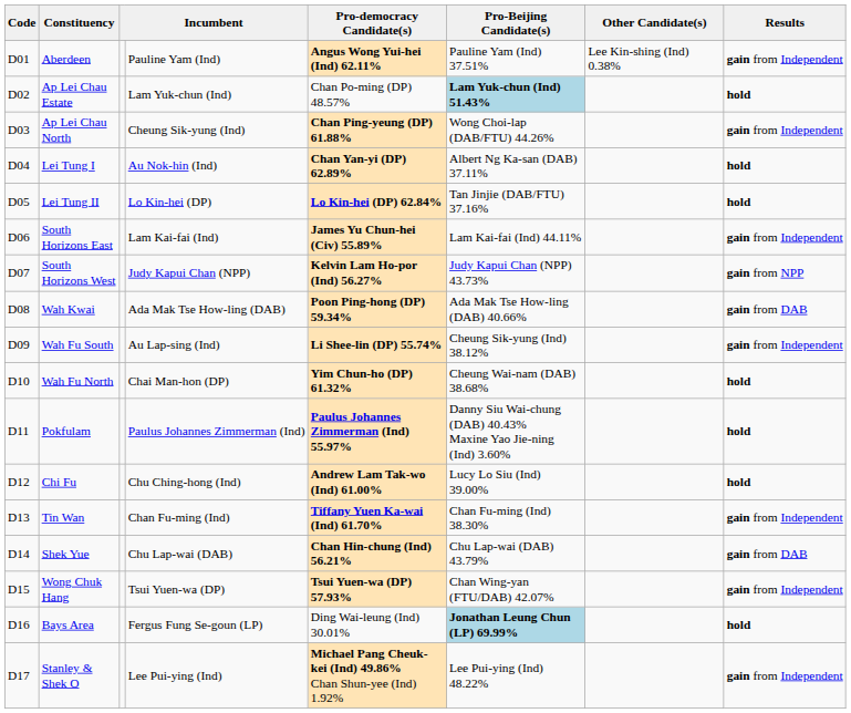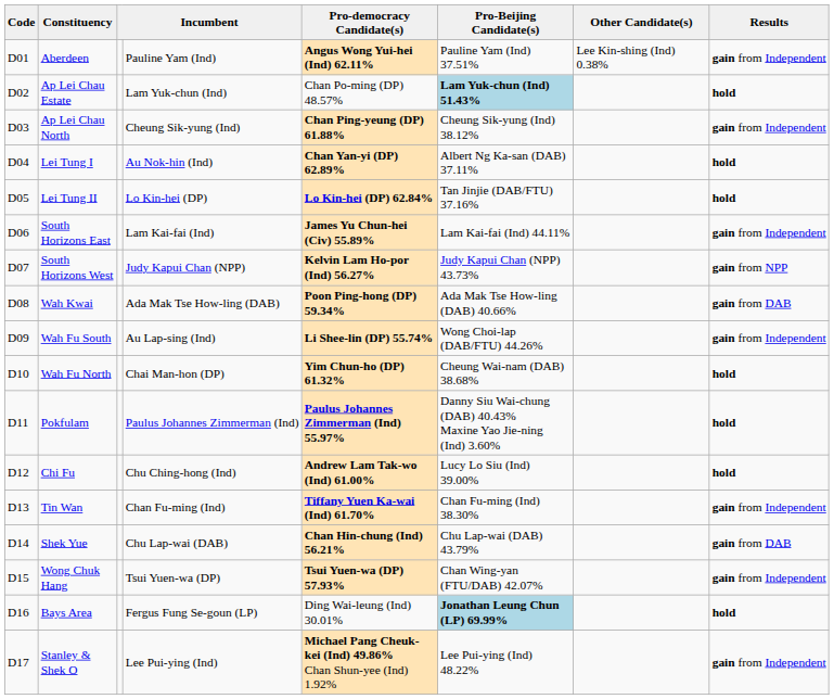Ap Lei Chau North | Pro-Beijing Candidate(s): Wong Choi-lap (DAB/FTU) 44.26% -> Cheung Sik-yung (Ind) 38.12%
Wah Fu South | Pro-Beijing Candidate(s): Cheung Sik-yung (Ind) 38.12% -> Wong Choi-lap (DAB/FTU) 44.26%
